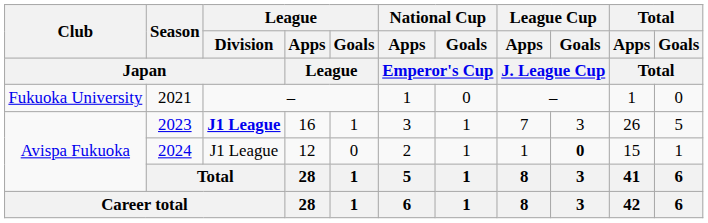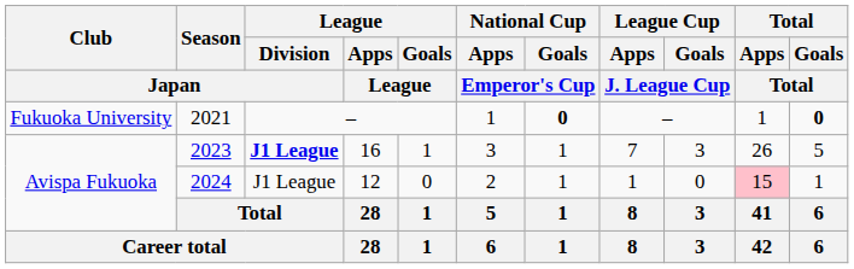2021 | National Cup / Goals / Emperor's Cup: normal -> bold
2021 | Total / Goals / Total: normal -> bold
2024 | League Cup / Goals / J. League Cup: bold -> normal
2024 | Total / Apps / Total: no background -> pink background
